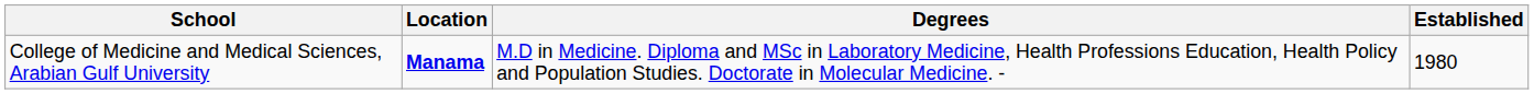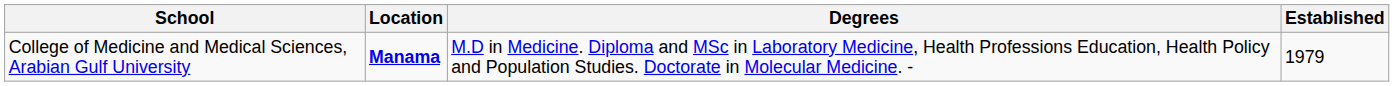row 2 | Established: 1980 -> 1979
